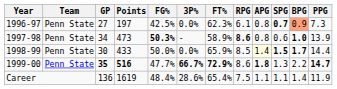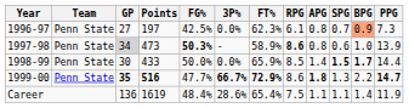1996-97 | SPG: bold -> normal
1997-98 | GP: no background -> lightgrey background
1997-98 | BPG: bold -> normal
1998-99 | APG: lightyellow background -> no background
